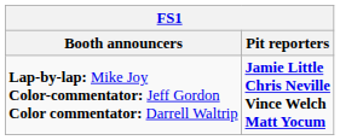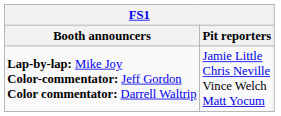row 3 | Pit reporters: bold -> normal
